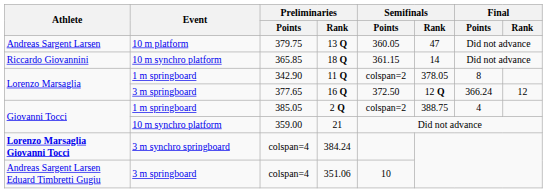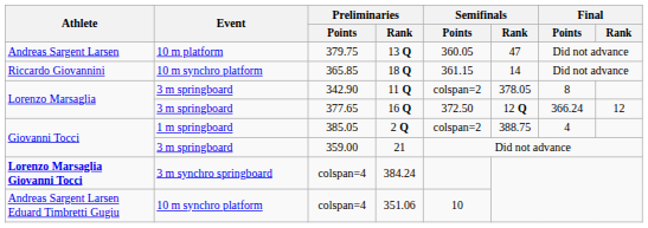11 Q | Event: 1 m springboard -> 3 m springboard
21 | Event: 10 m synchro platform -> 3 m springboard
351.06 | Event: 3 m springboard -> 10 m synchro platform
